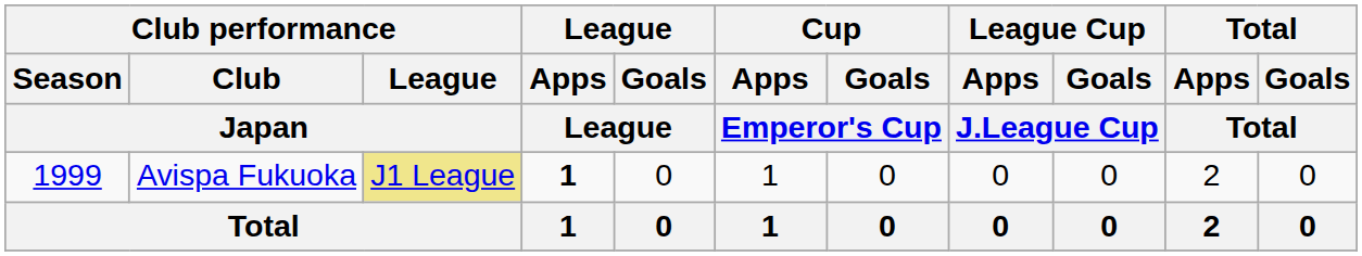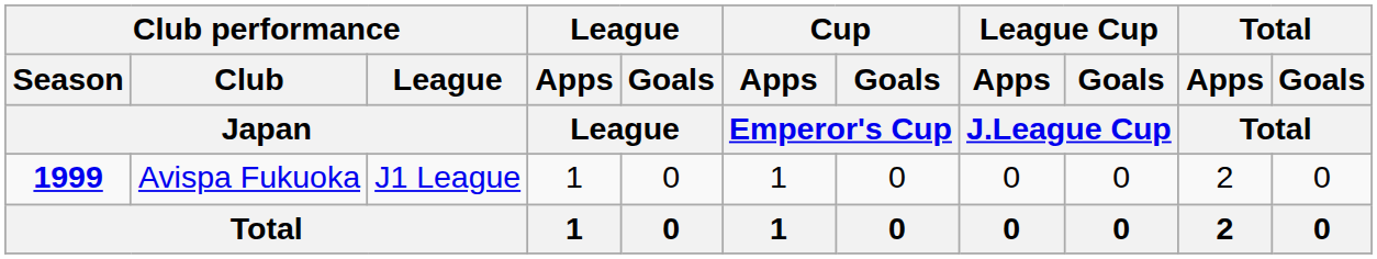Avispa Fukuoka | Club performance / Season / Japan: normal -> bold
Avispa Fukuoka | Club performance / League / Japan: khaki background -> no background
Avispa Fukuoka | League / Apps / League: bold -> normal
